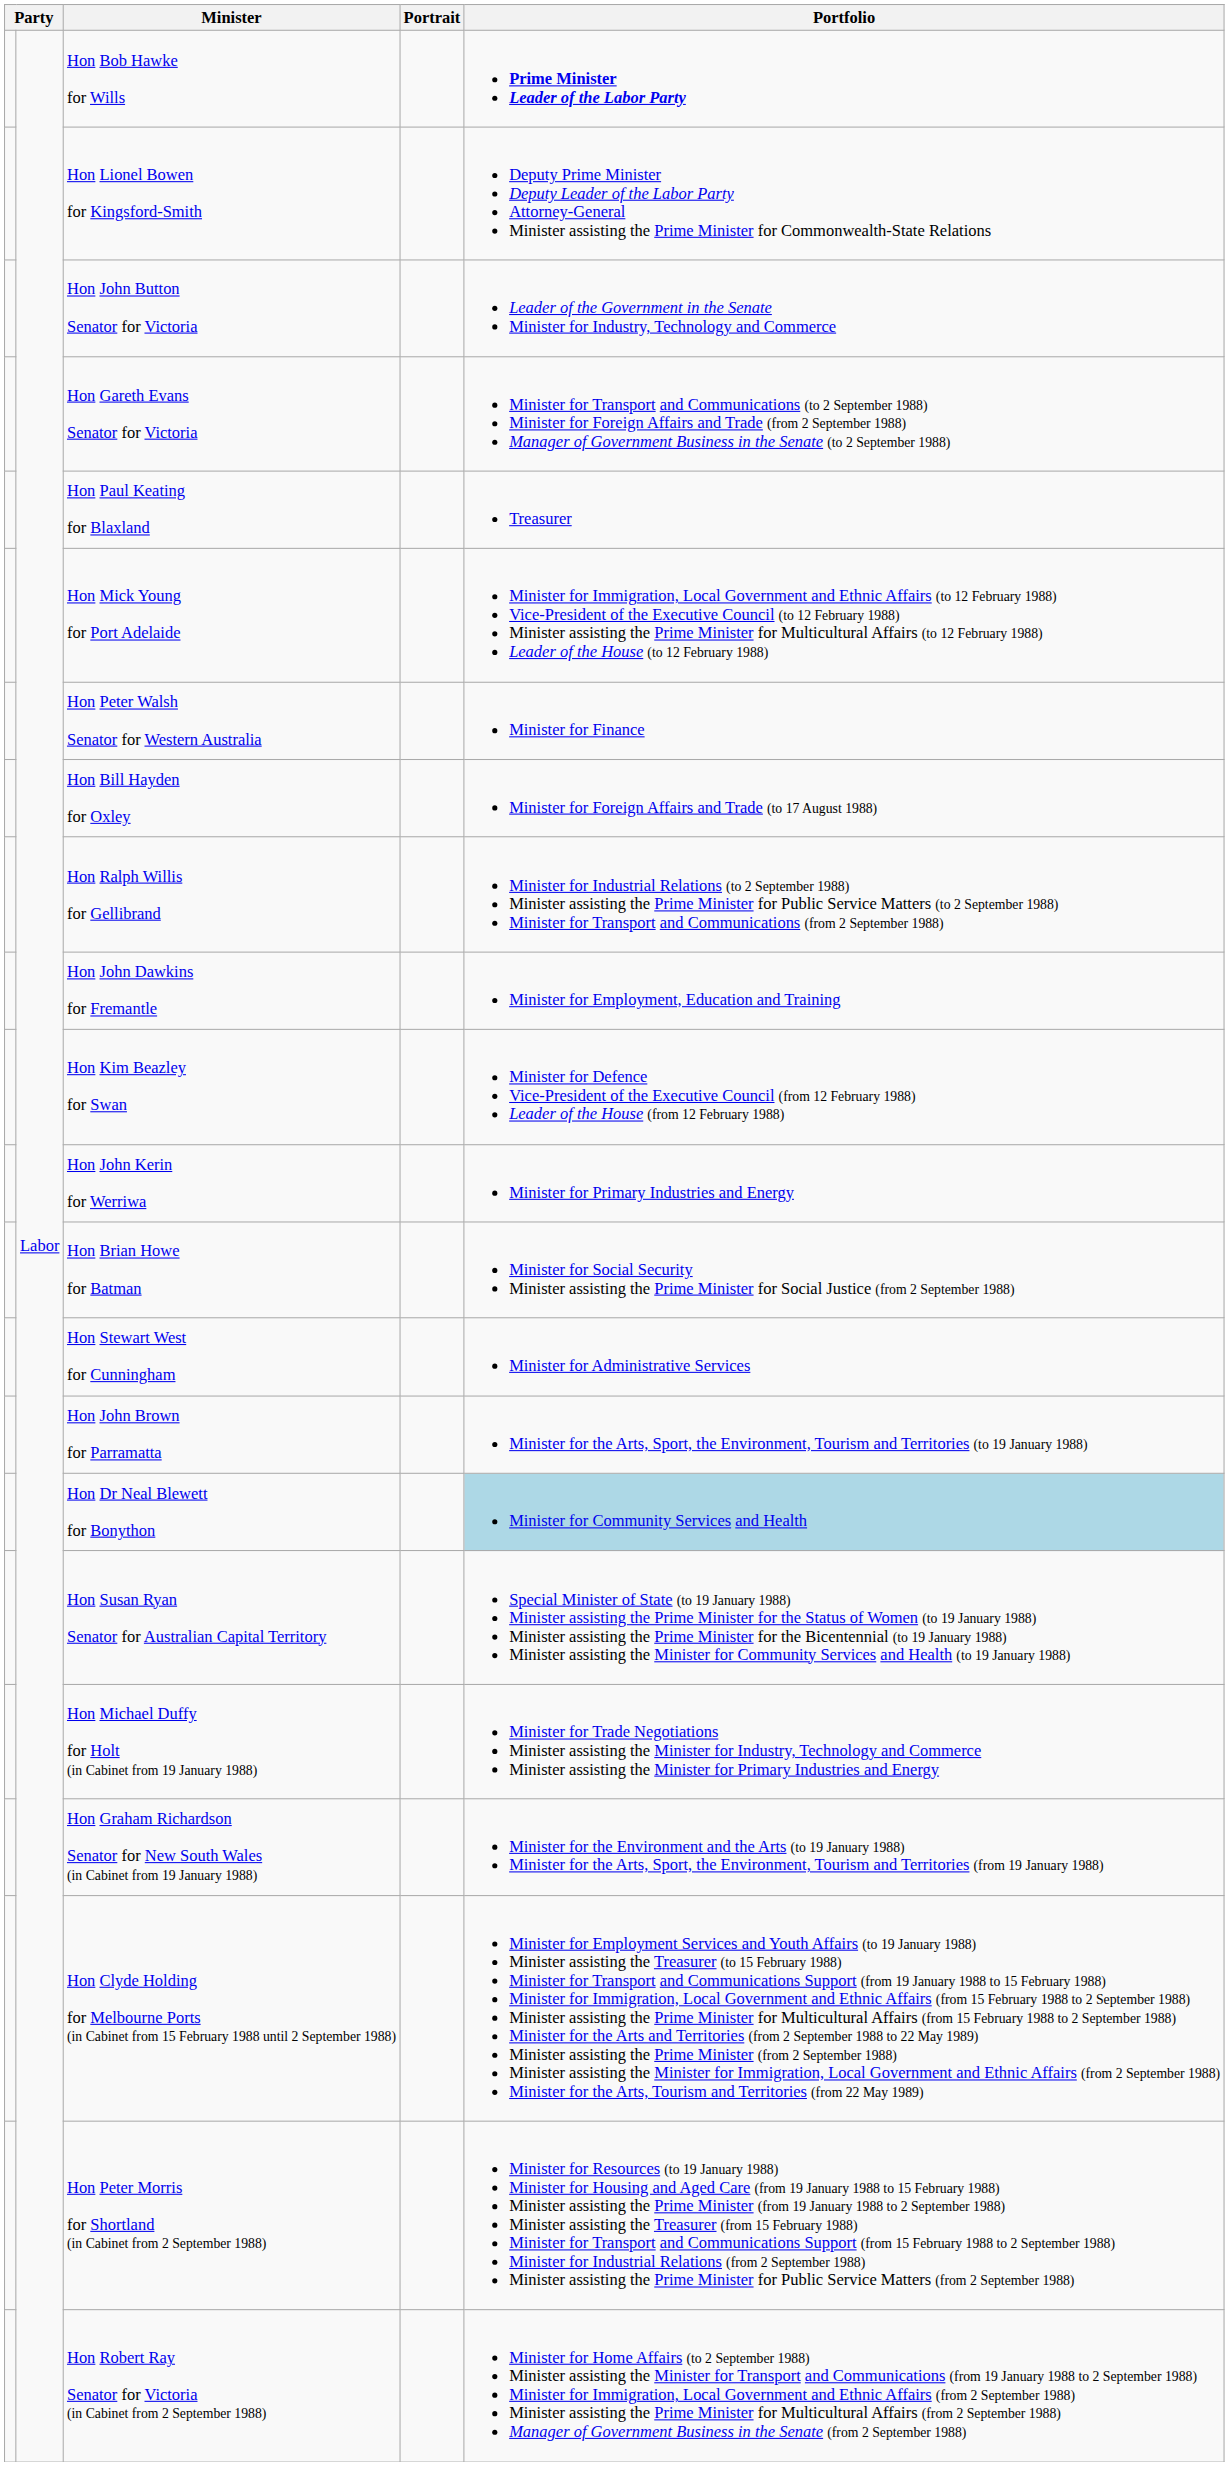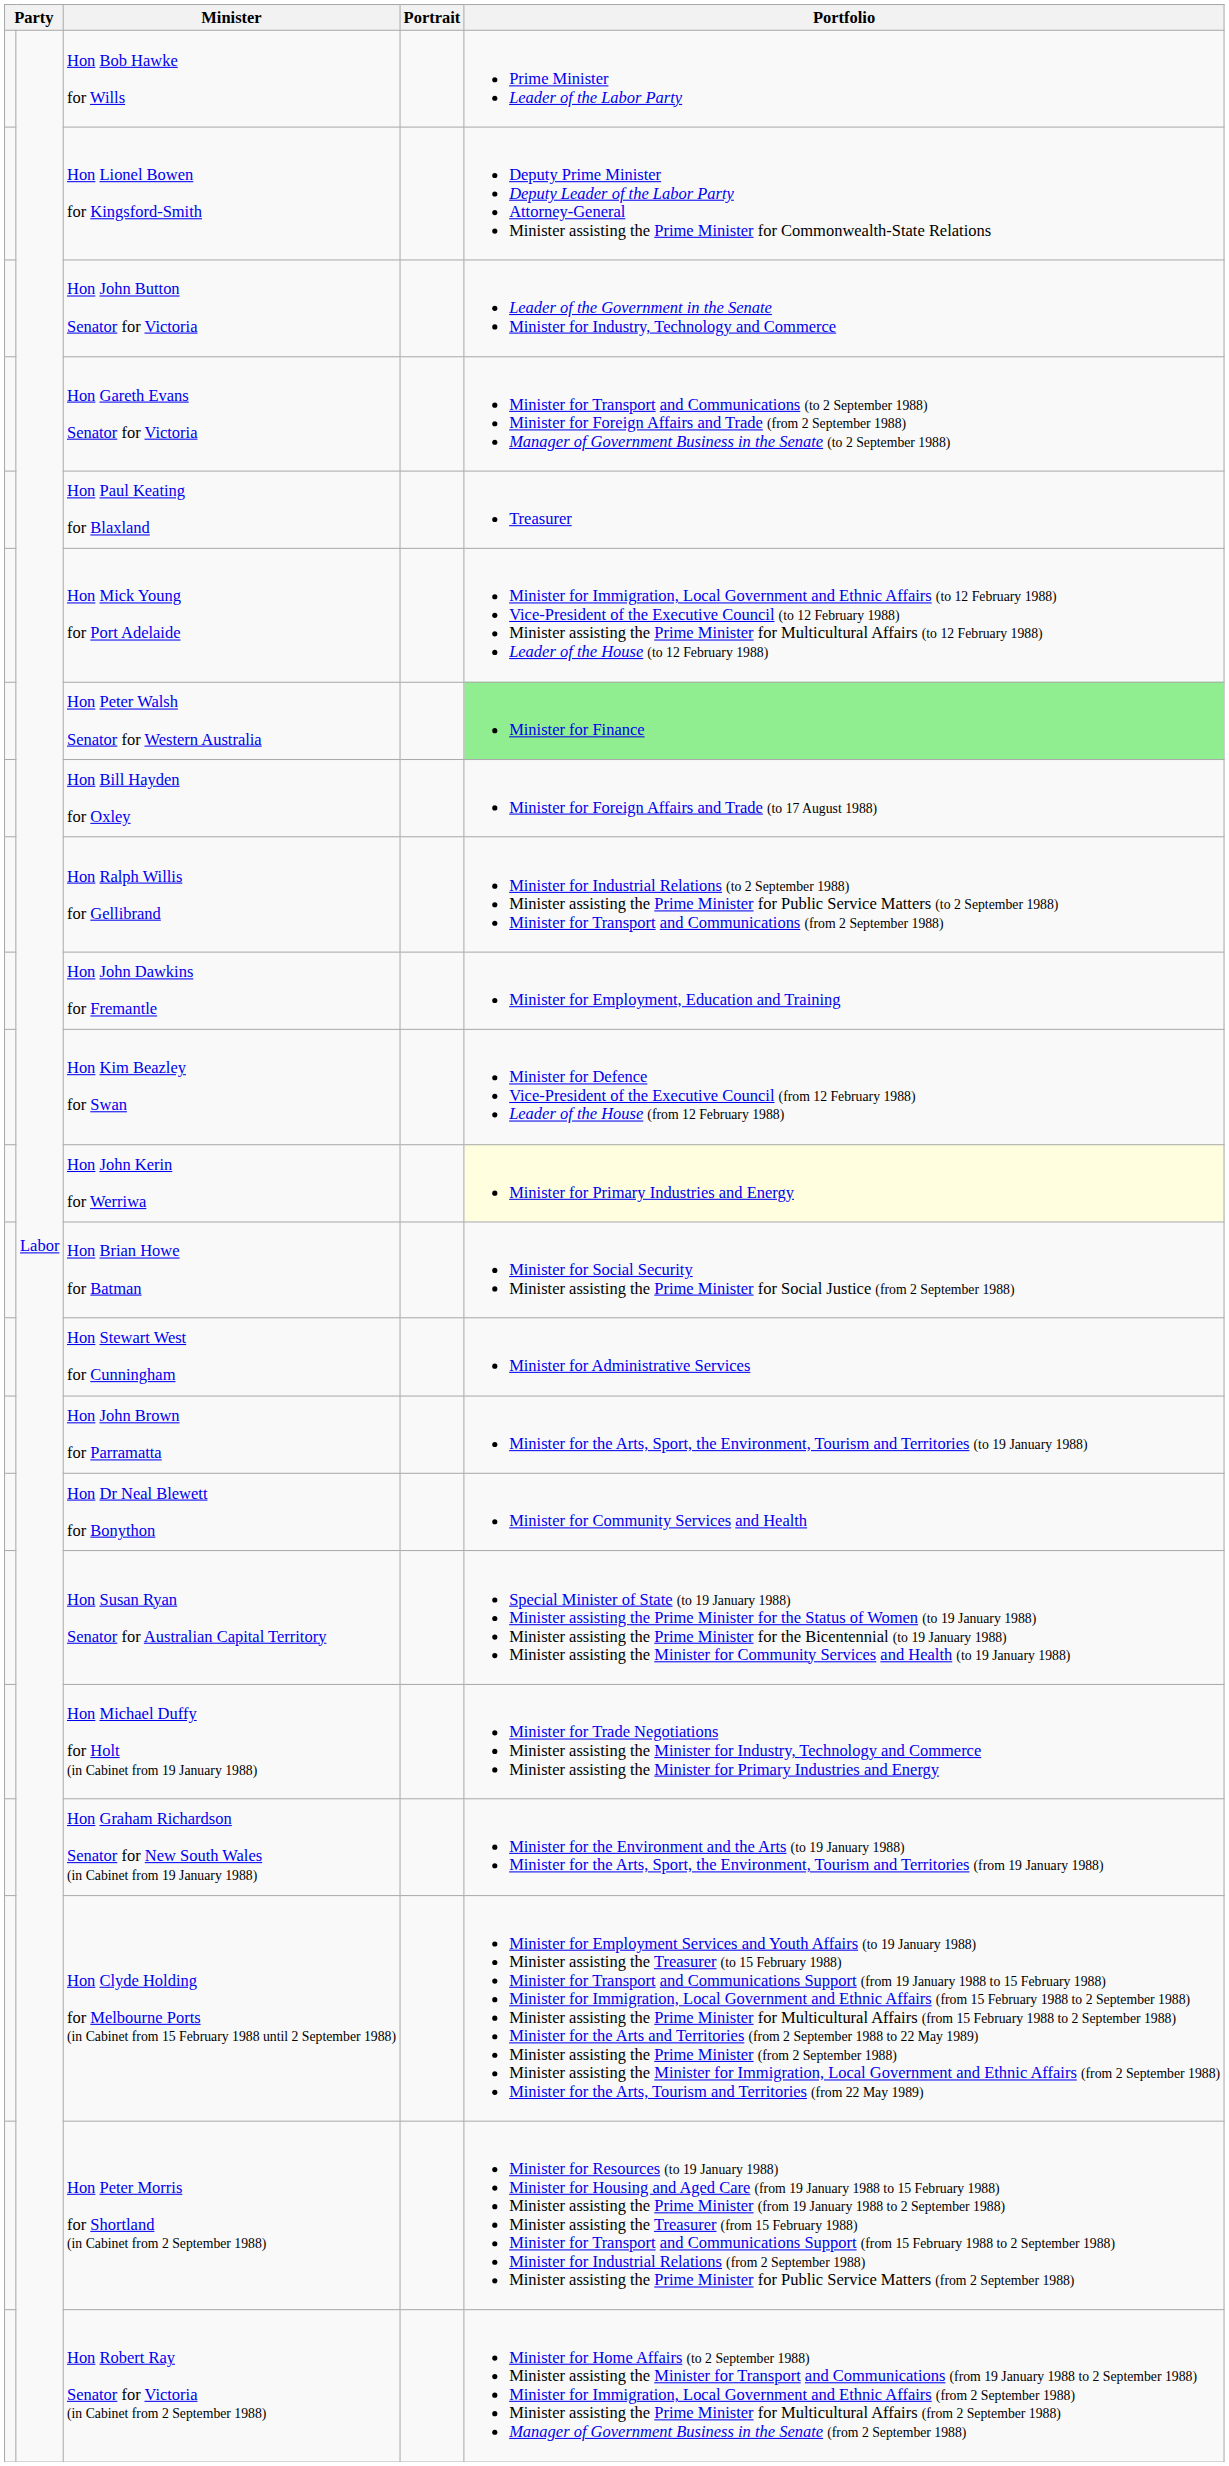Hon Bob Hawke for Wills | Portfolio: bold -> normal
Hon Peter Walsh Senator for Western Australia | Portfolio: no background -> lightgreen background
Hon John Kerin for Werriwa | Portfolio: no background -> lightyellow background
Hon Dr Neal Blewett for Bonython | Portfolio: lightblue background -> no background
